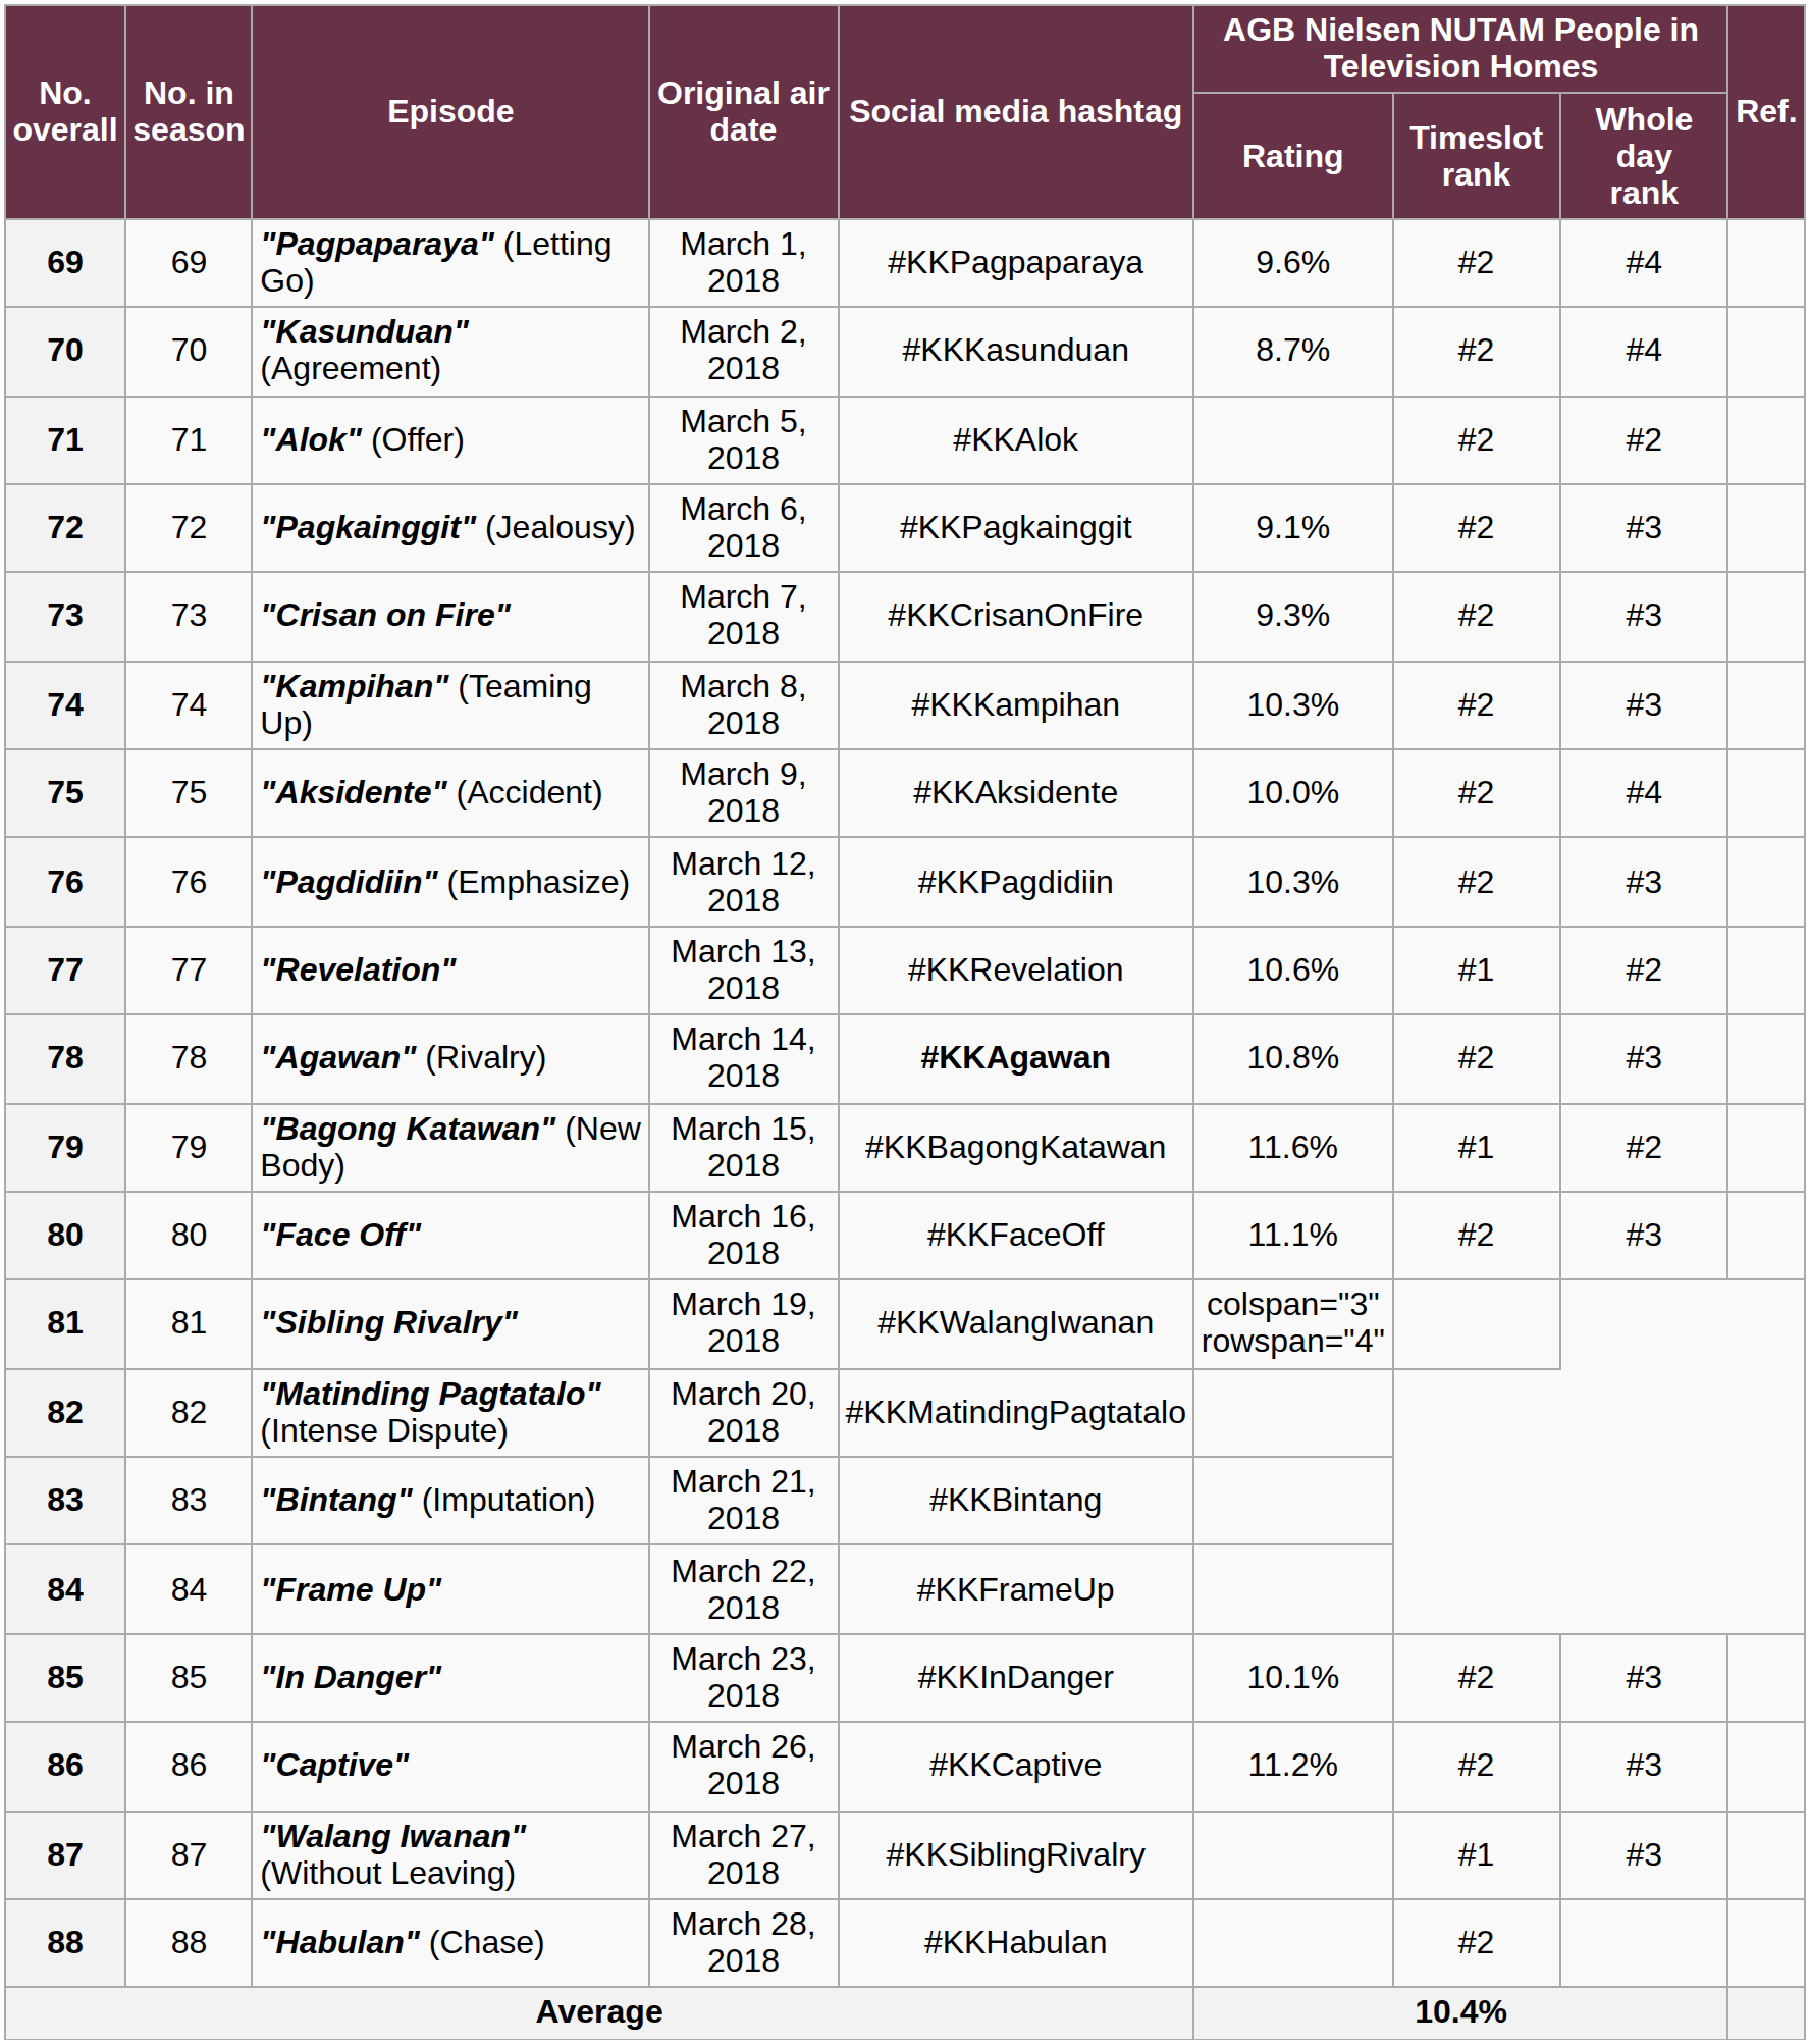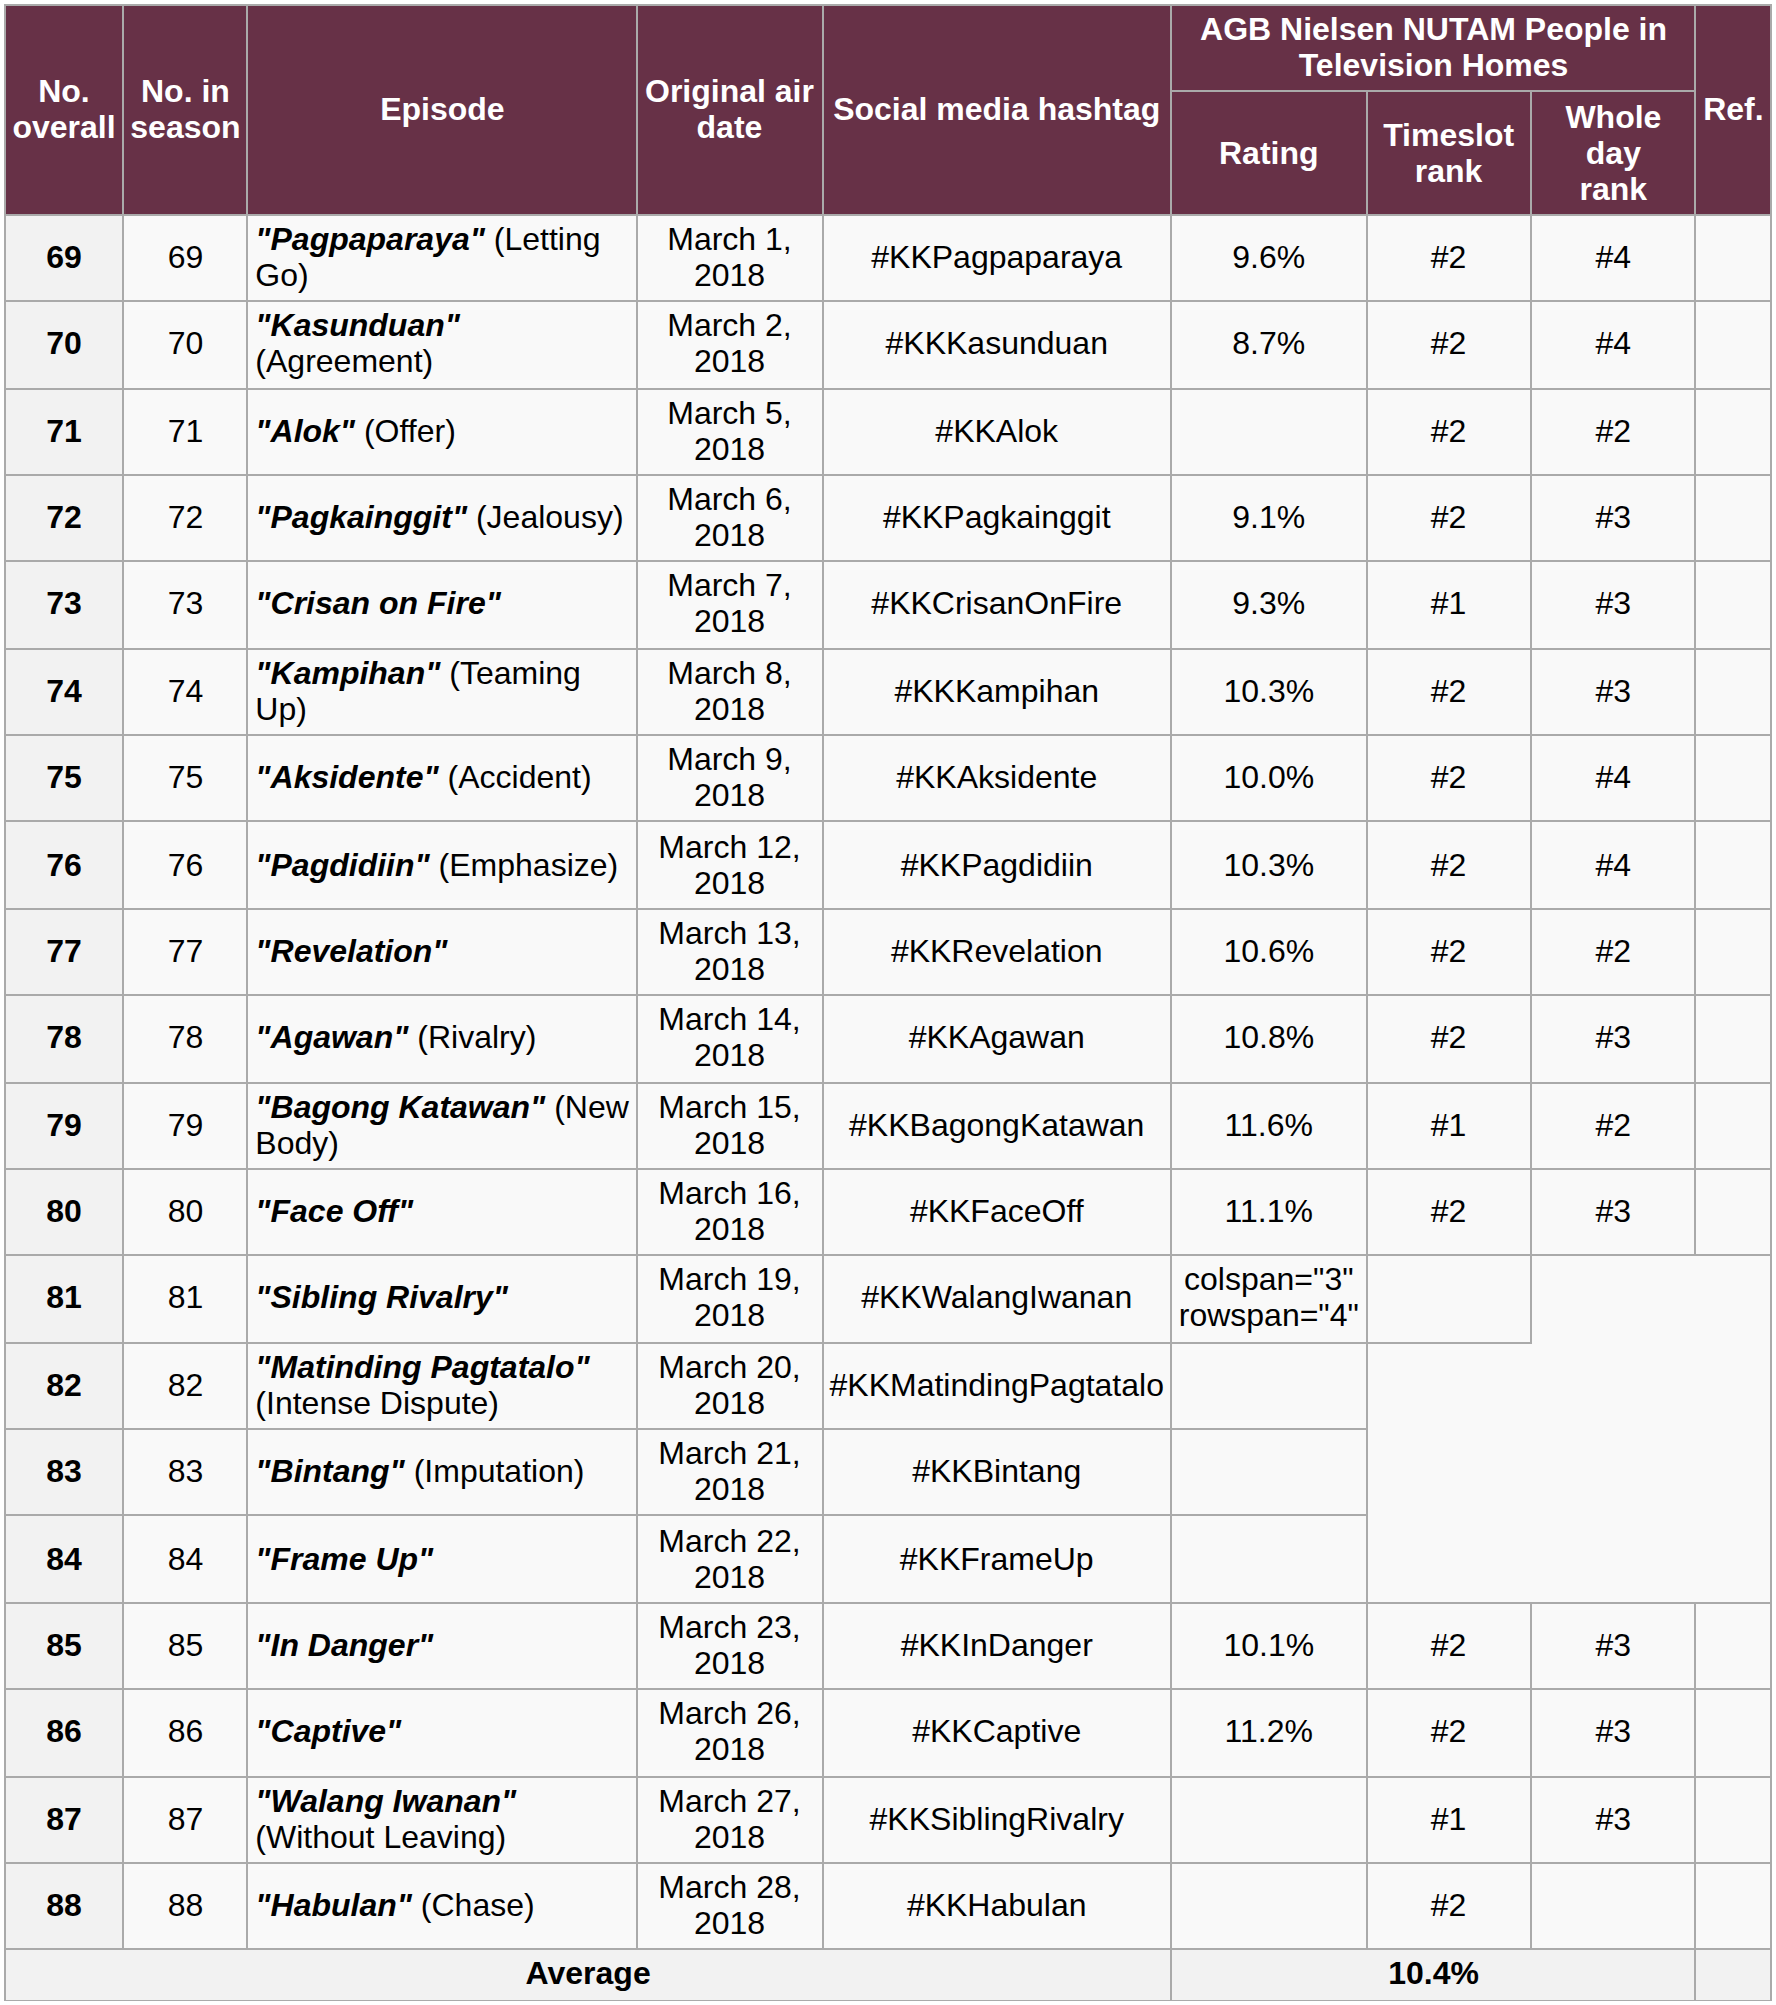"Crisan on Fire" | AGB Nielsen NUTAM People in Television Homes / Timeslot rank: #2 -> #1
"Pagdidiin" (Emphasize) | column 8: #3 -> #4
"Revelation" | AGB Nielsen NUTAM People in Television Homes / Timeslot rank: #1 -> #2
"Agawan" (Rivalry) | Social media hashtag: bold -> normal
